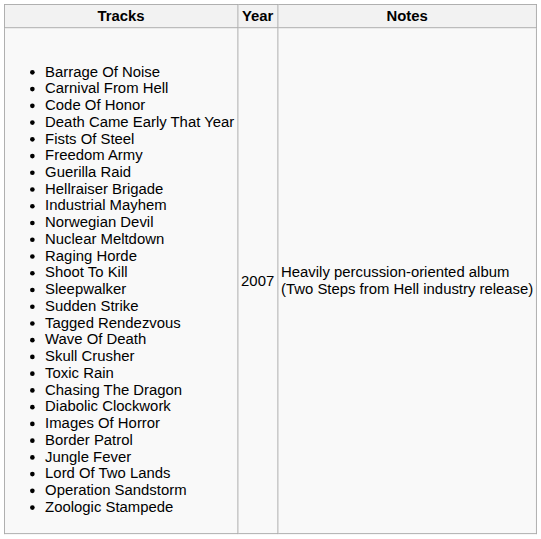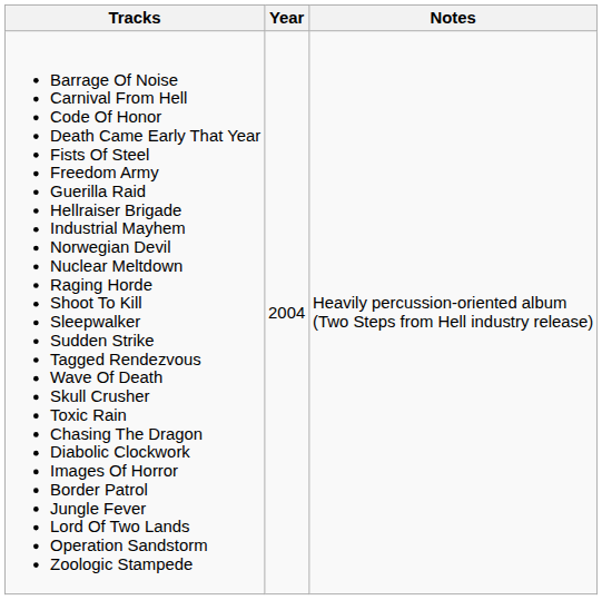row 2 | Year: 2007 -> 2004
